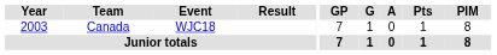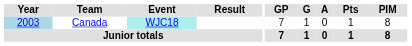Canada | Year: no background -> lightblue background
Canada | Event: no background -> paleturquoise background
